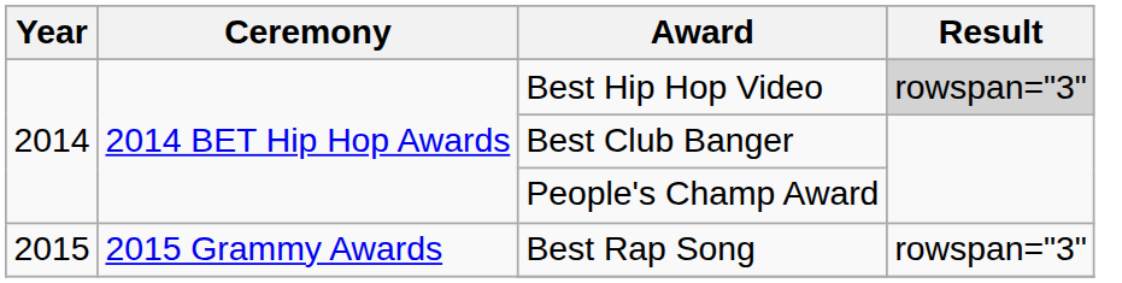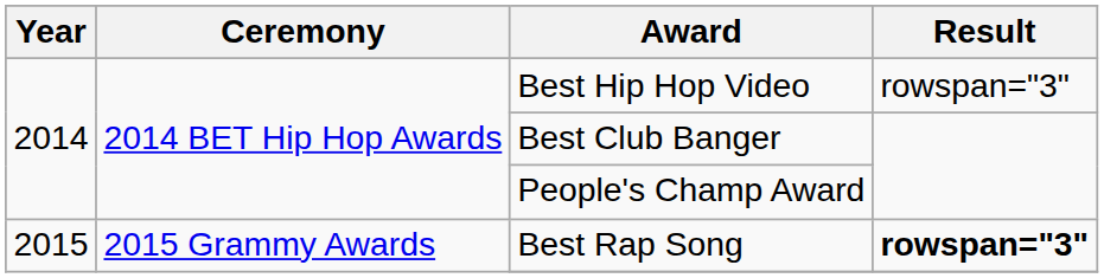Best Hip Hop Video | Result: lightgrey background -> no background
Best Rap Song | Result: normal -> bold
